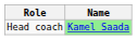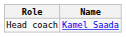Head coach | Name: lightgreen background -> no background
